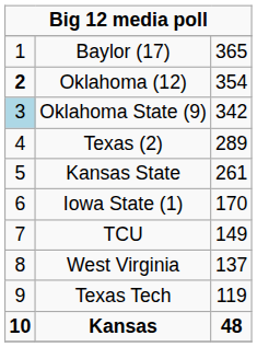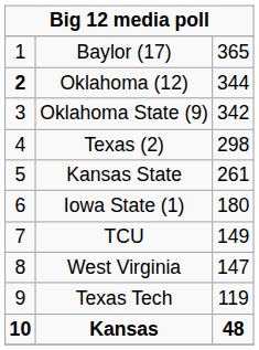Oklahoma (12) | column 3: 354 -> 344
Oklahoma State (9) | column 1: lightblue background -> no background
Texas (2) | column 3: 289 -> 298
Iowa State (1) | column 3: 170 -> 180
West Virginia | column 3: 137 -> 147
